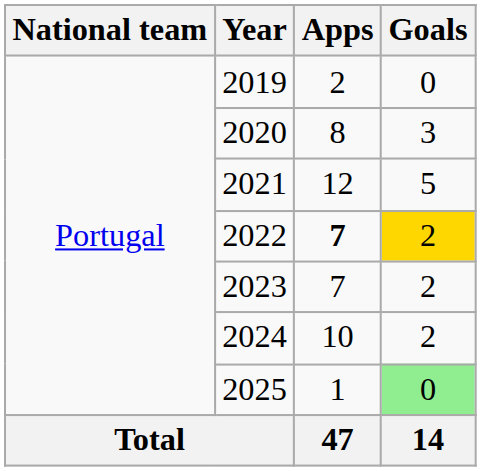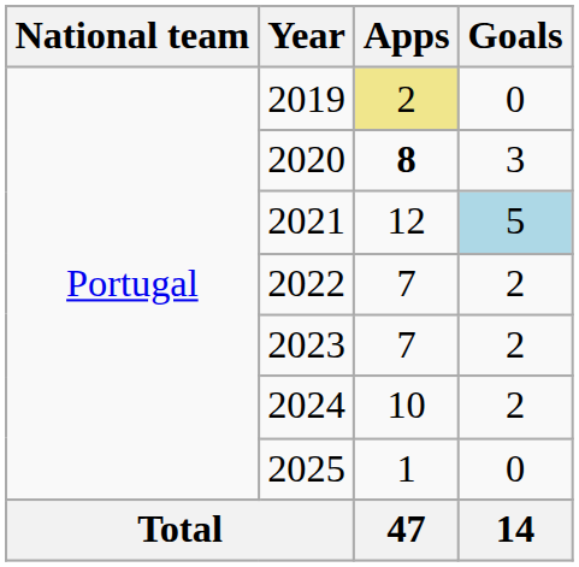2019 | Apps: no background -> khaki background
2020 | Apps: normal -> bold
2021 | Goals: no background -> lightblue background
2022 | Apps: bold -> normal
2022 | Goals: gold background -> no background
2025 | Goals: lightgreen background -> no background
